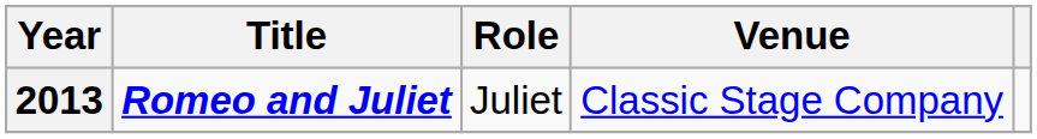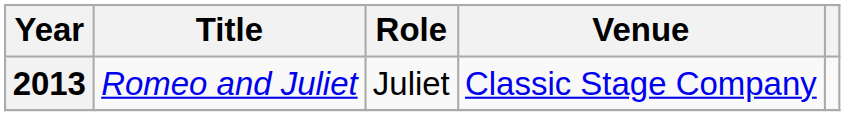2013 | Title: bold -> normal
